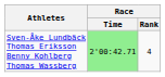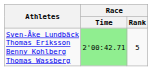row 3 | Race / Rank: 4 -> 5
